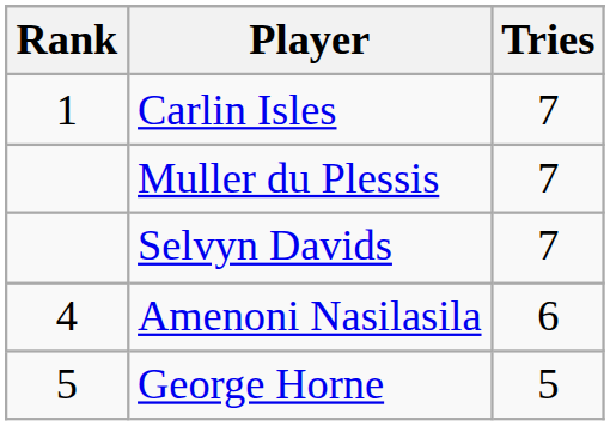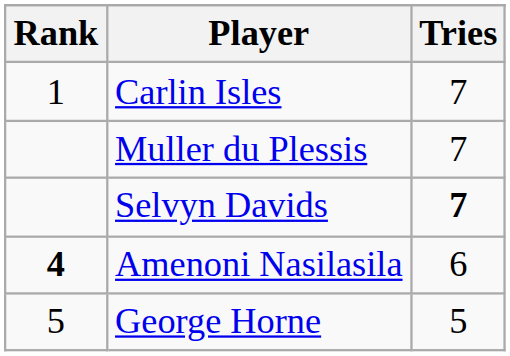Selvyn Davids | Tries: normal -> bold
Amenoni Nasilasila | Rank: normal -> bold
